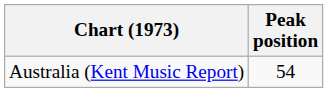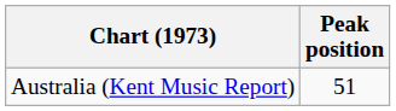Australia (Kent Music Report) | Peak position: 54 -> 51
